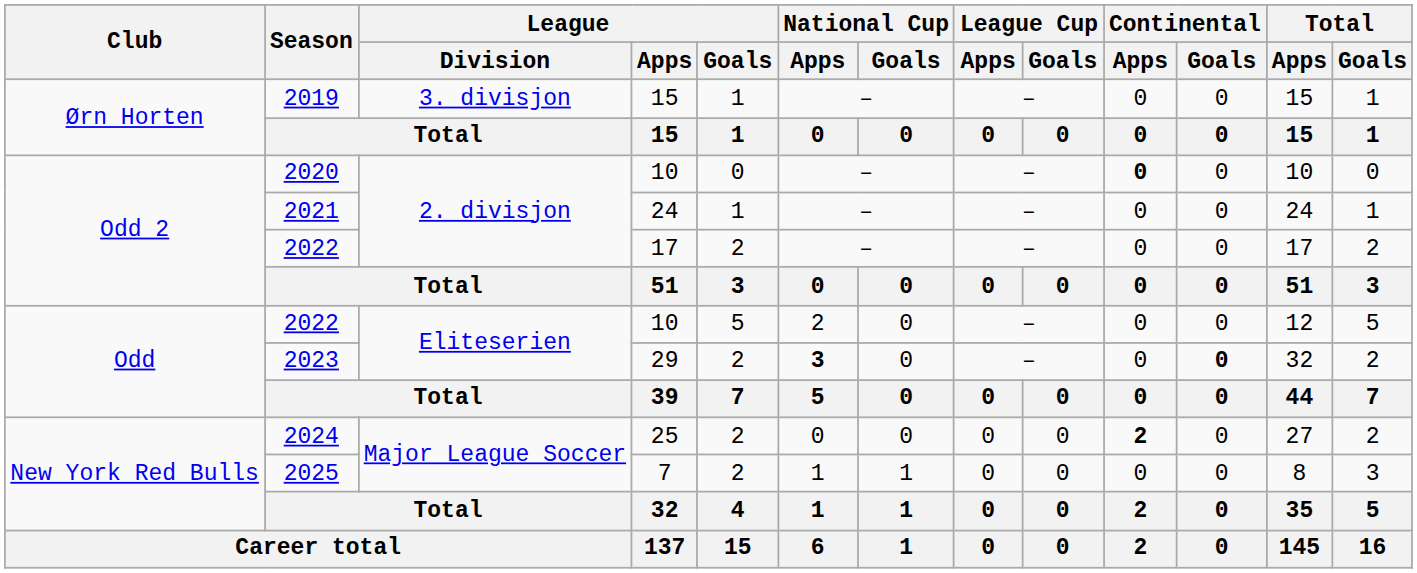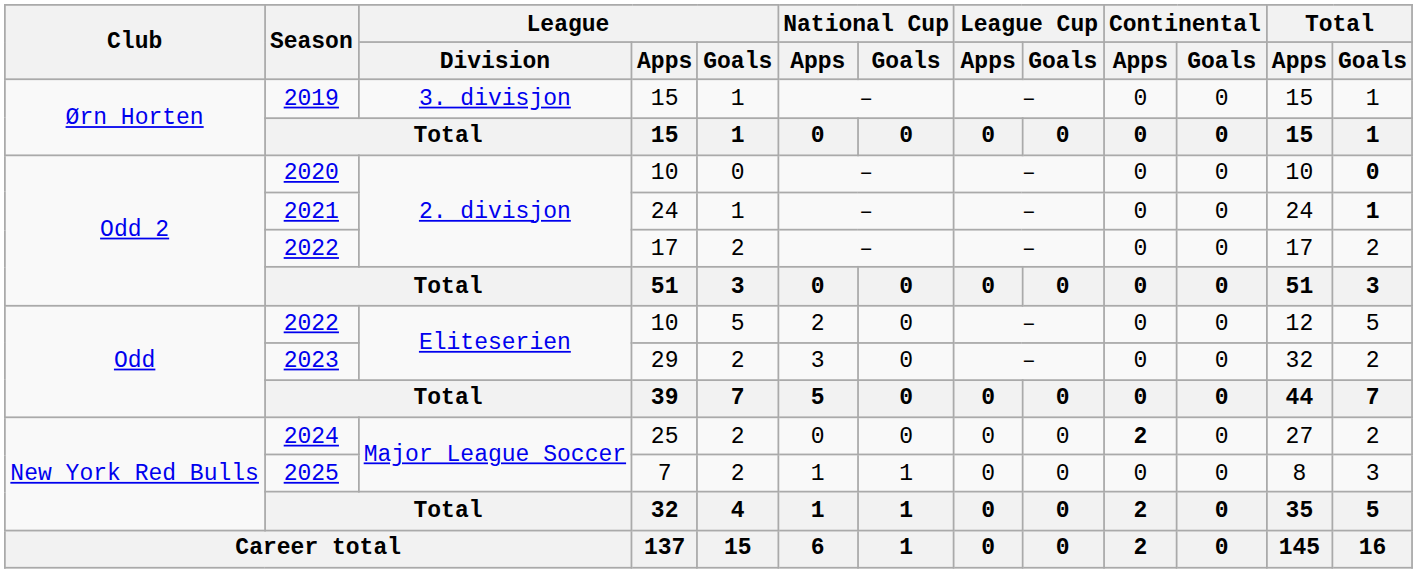2020 | Continental / Apps: bold -> normal
2020 | Total / Goals: normal -> bold
2021 | Total / Goals: normal -> bold
2023 | National Cup / Apps: bold -> normal
2023 | Continental / Goals: bold -> normal
